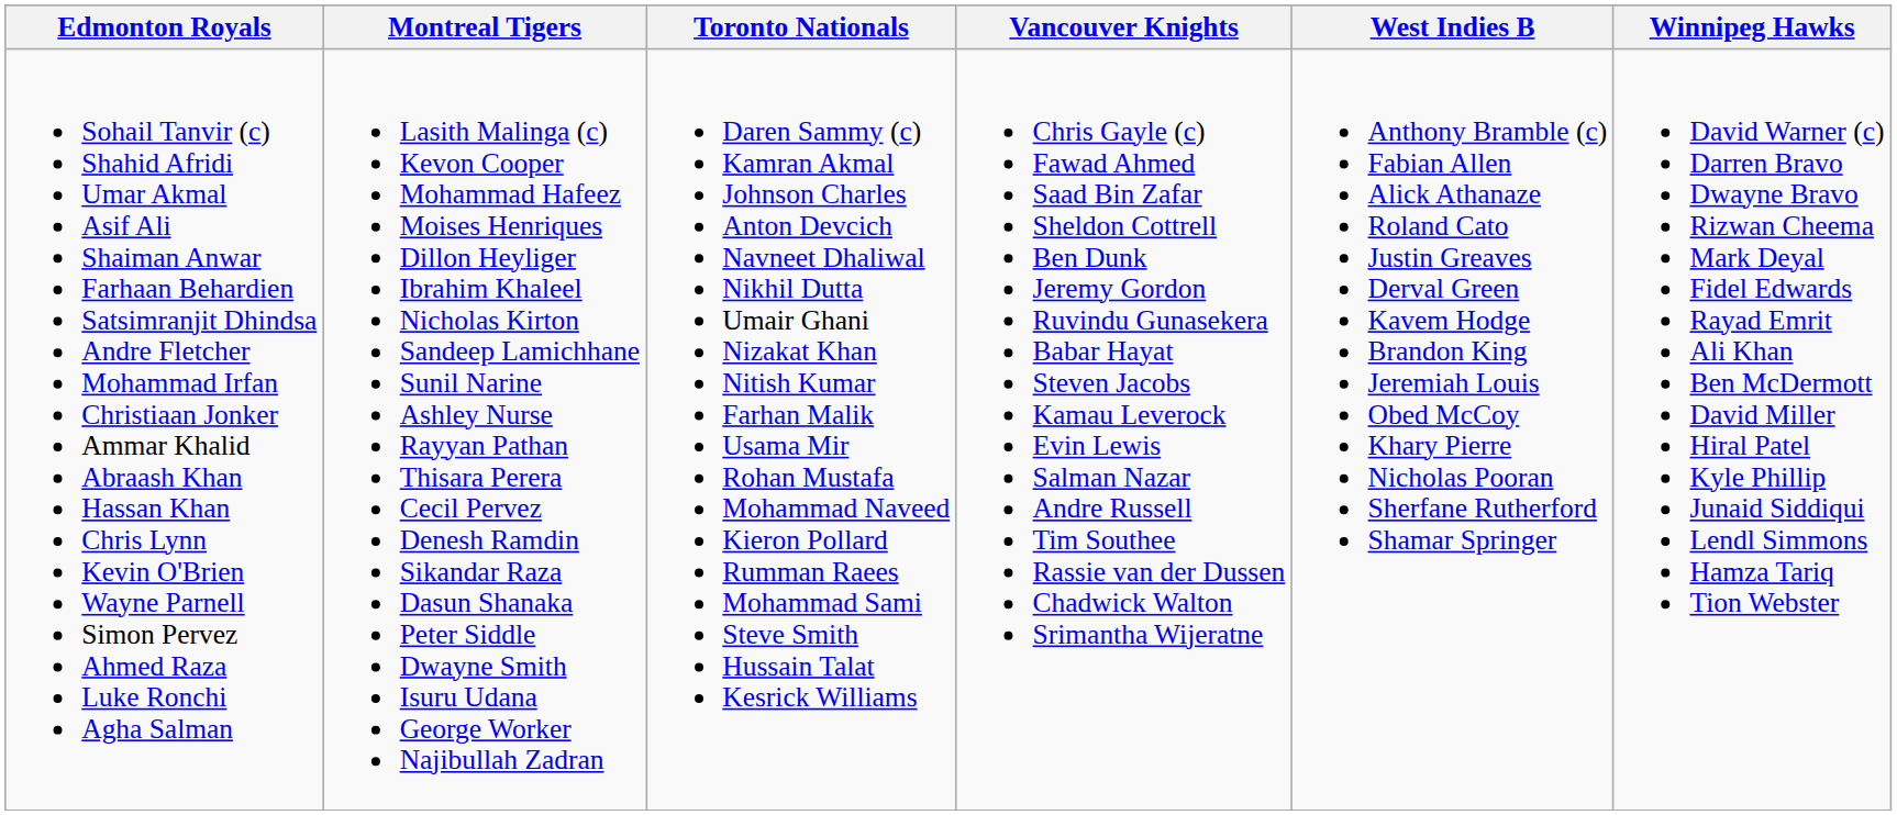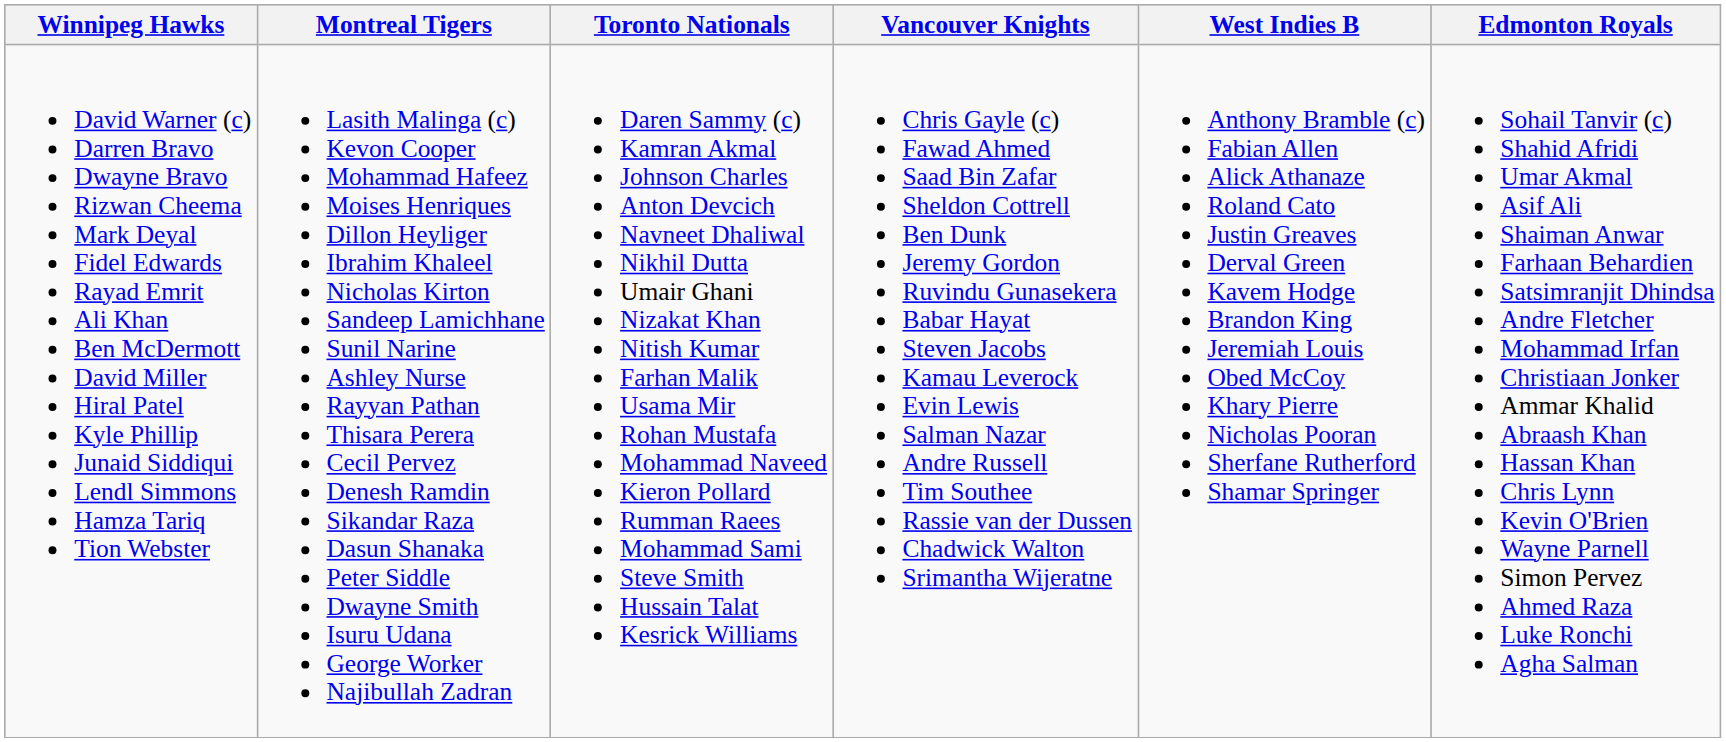columns swapped: Edmonton Royals <-> Winnipeg Hawks
